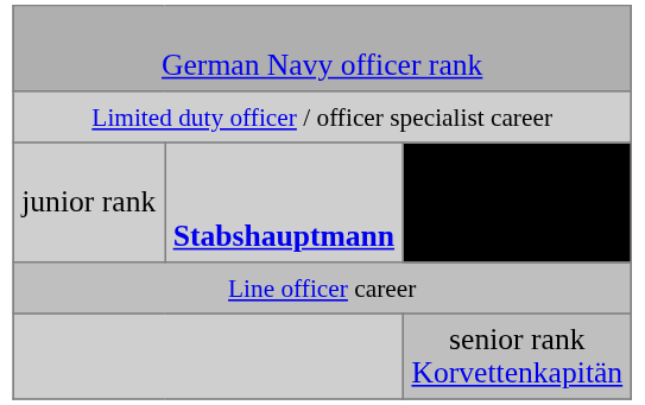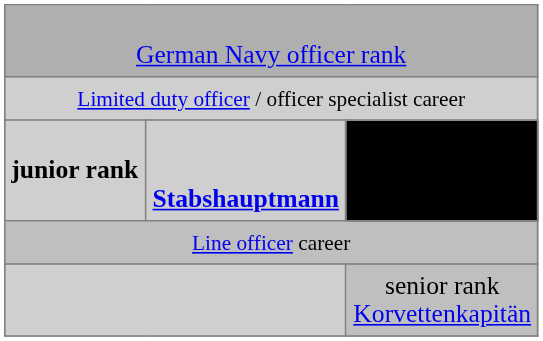row 3 | column 1: normal -> bold
